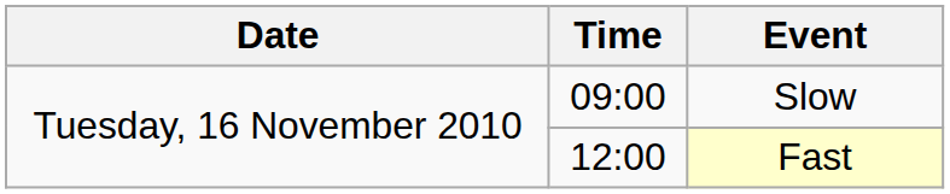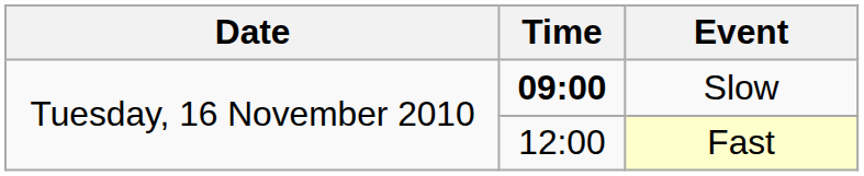Slow | Time: normal -> bold
